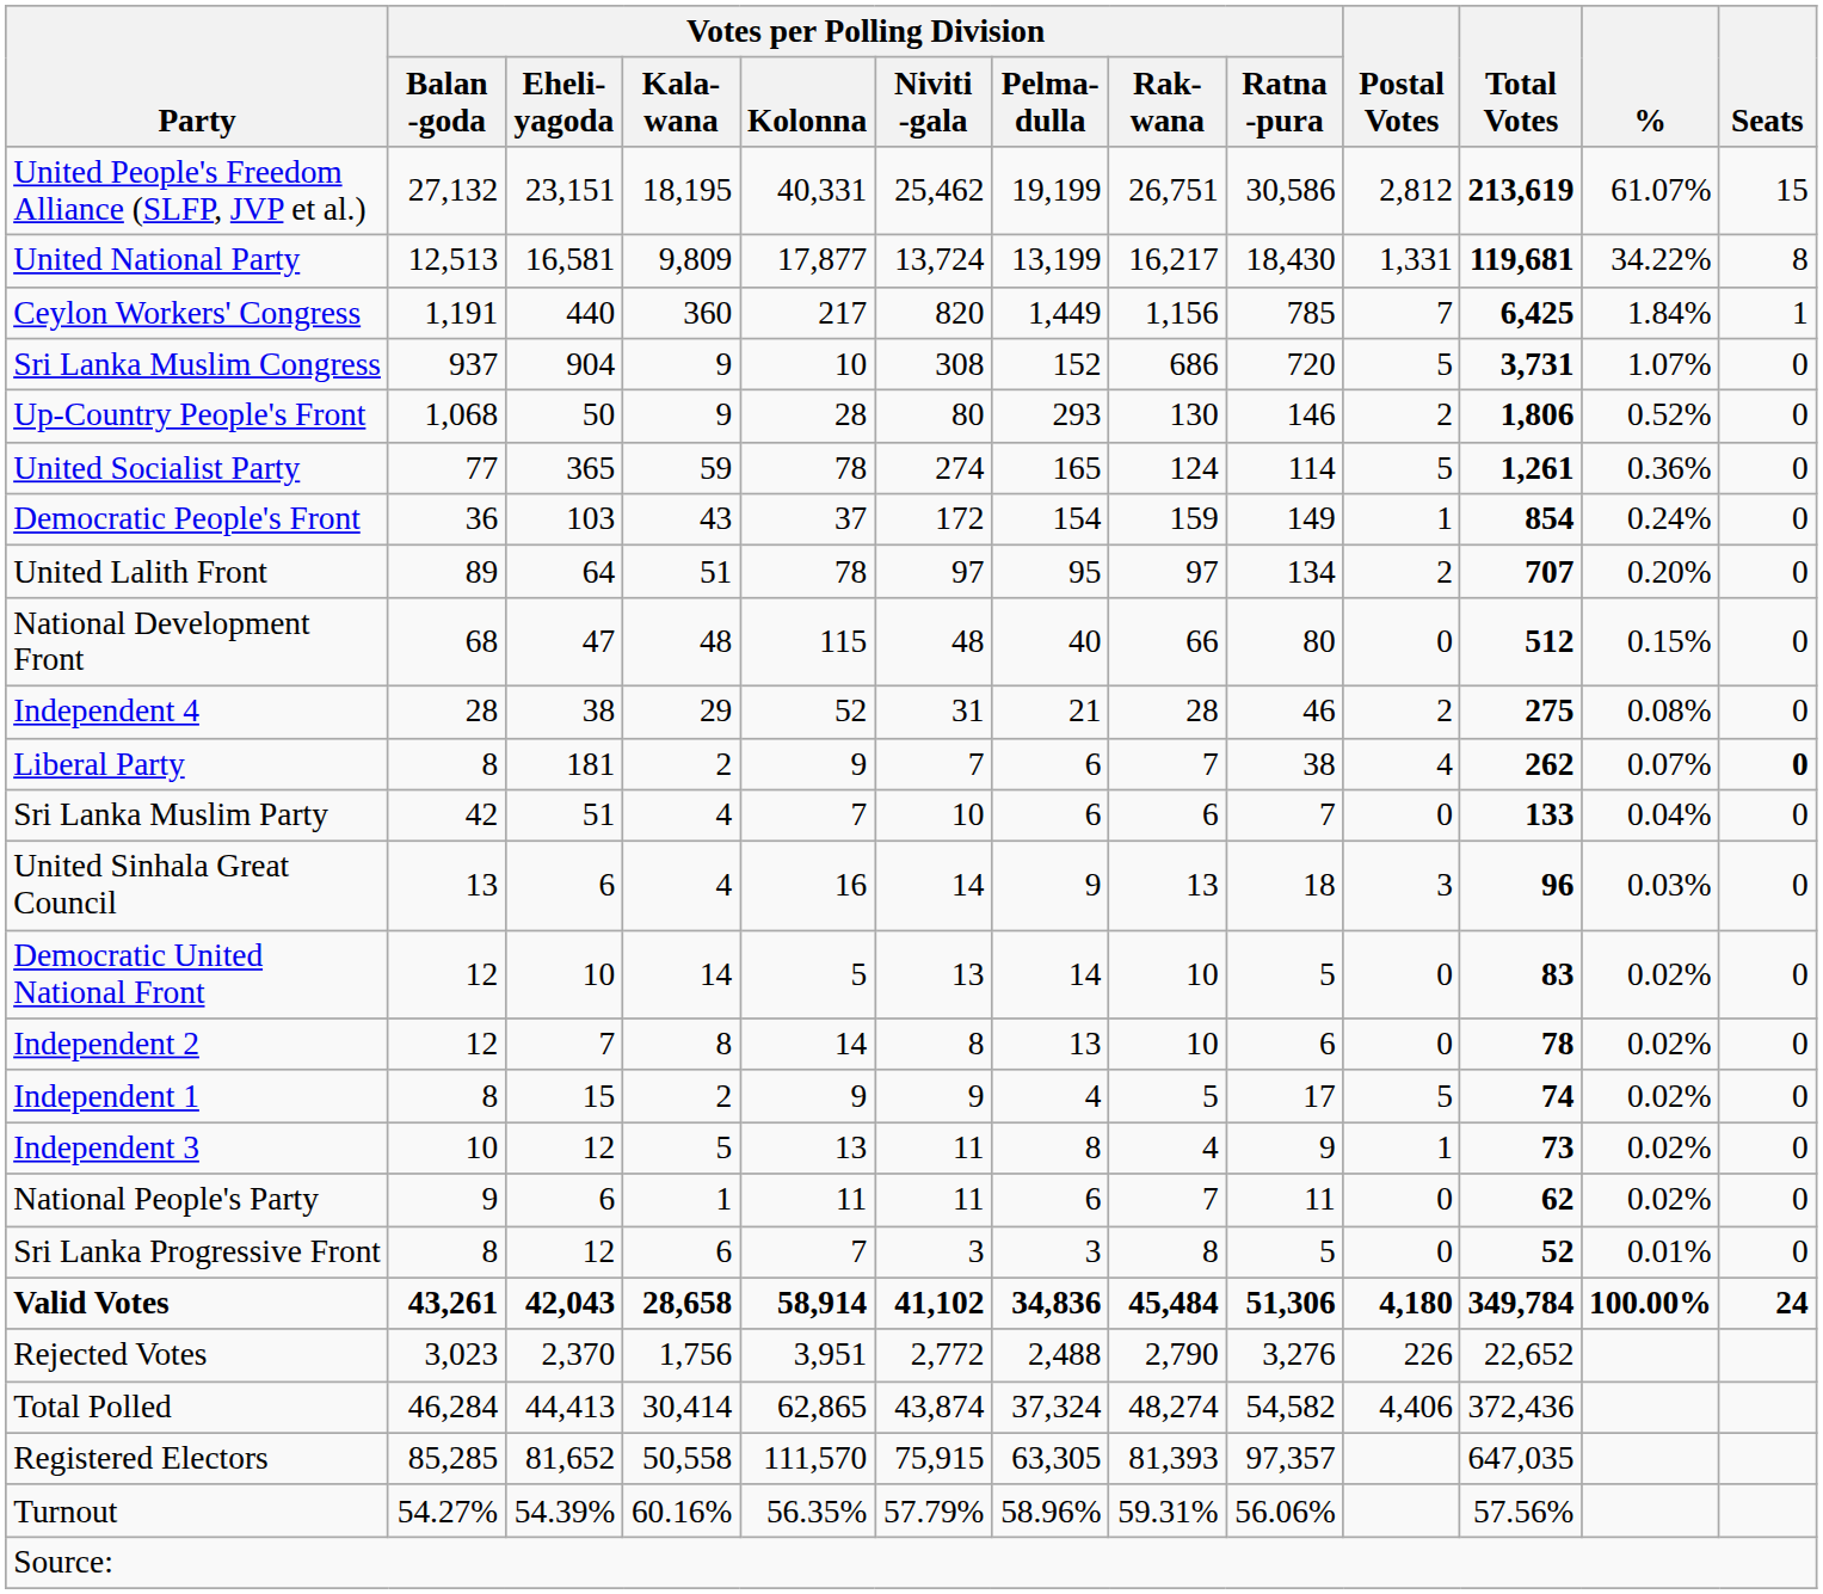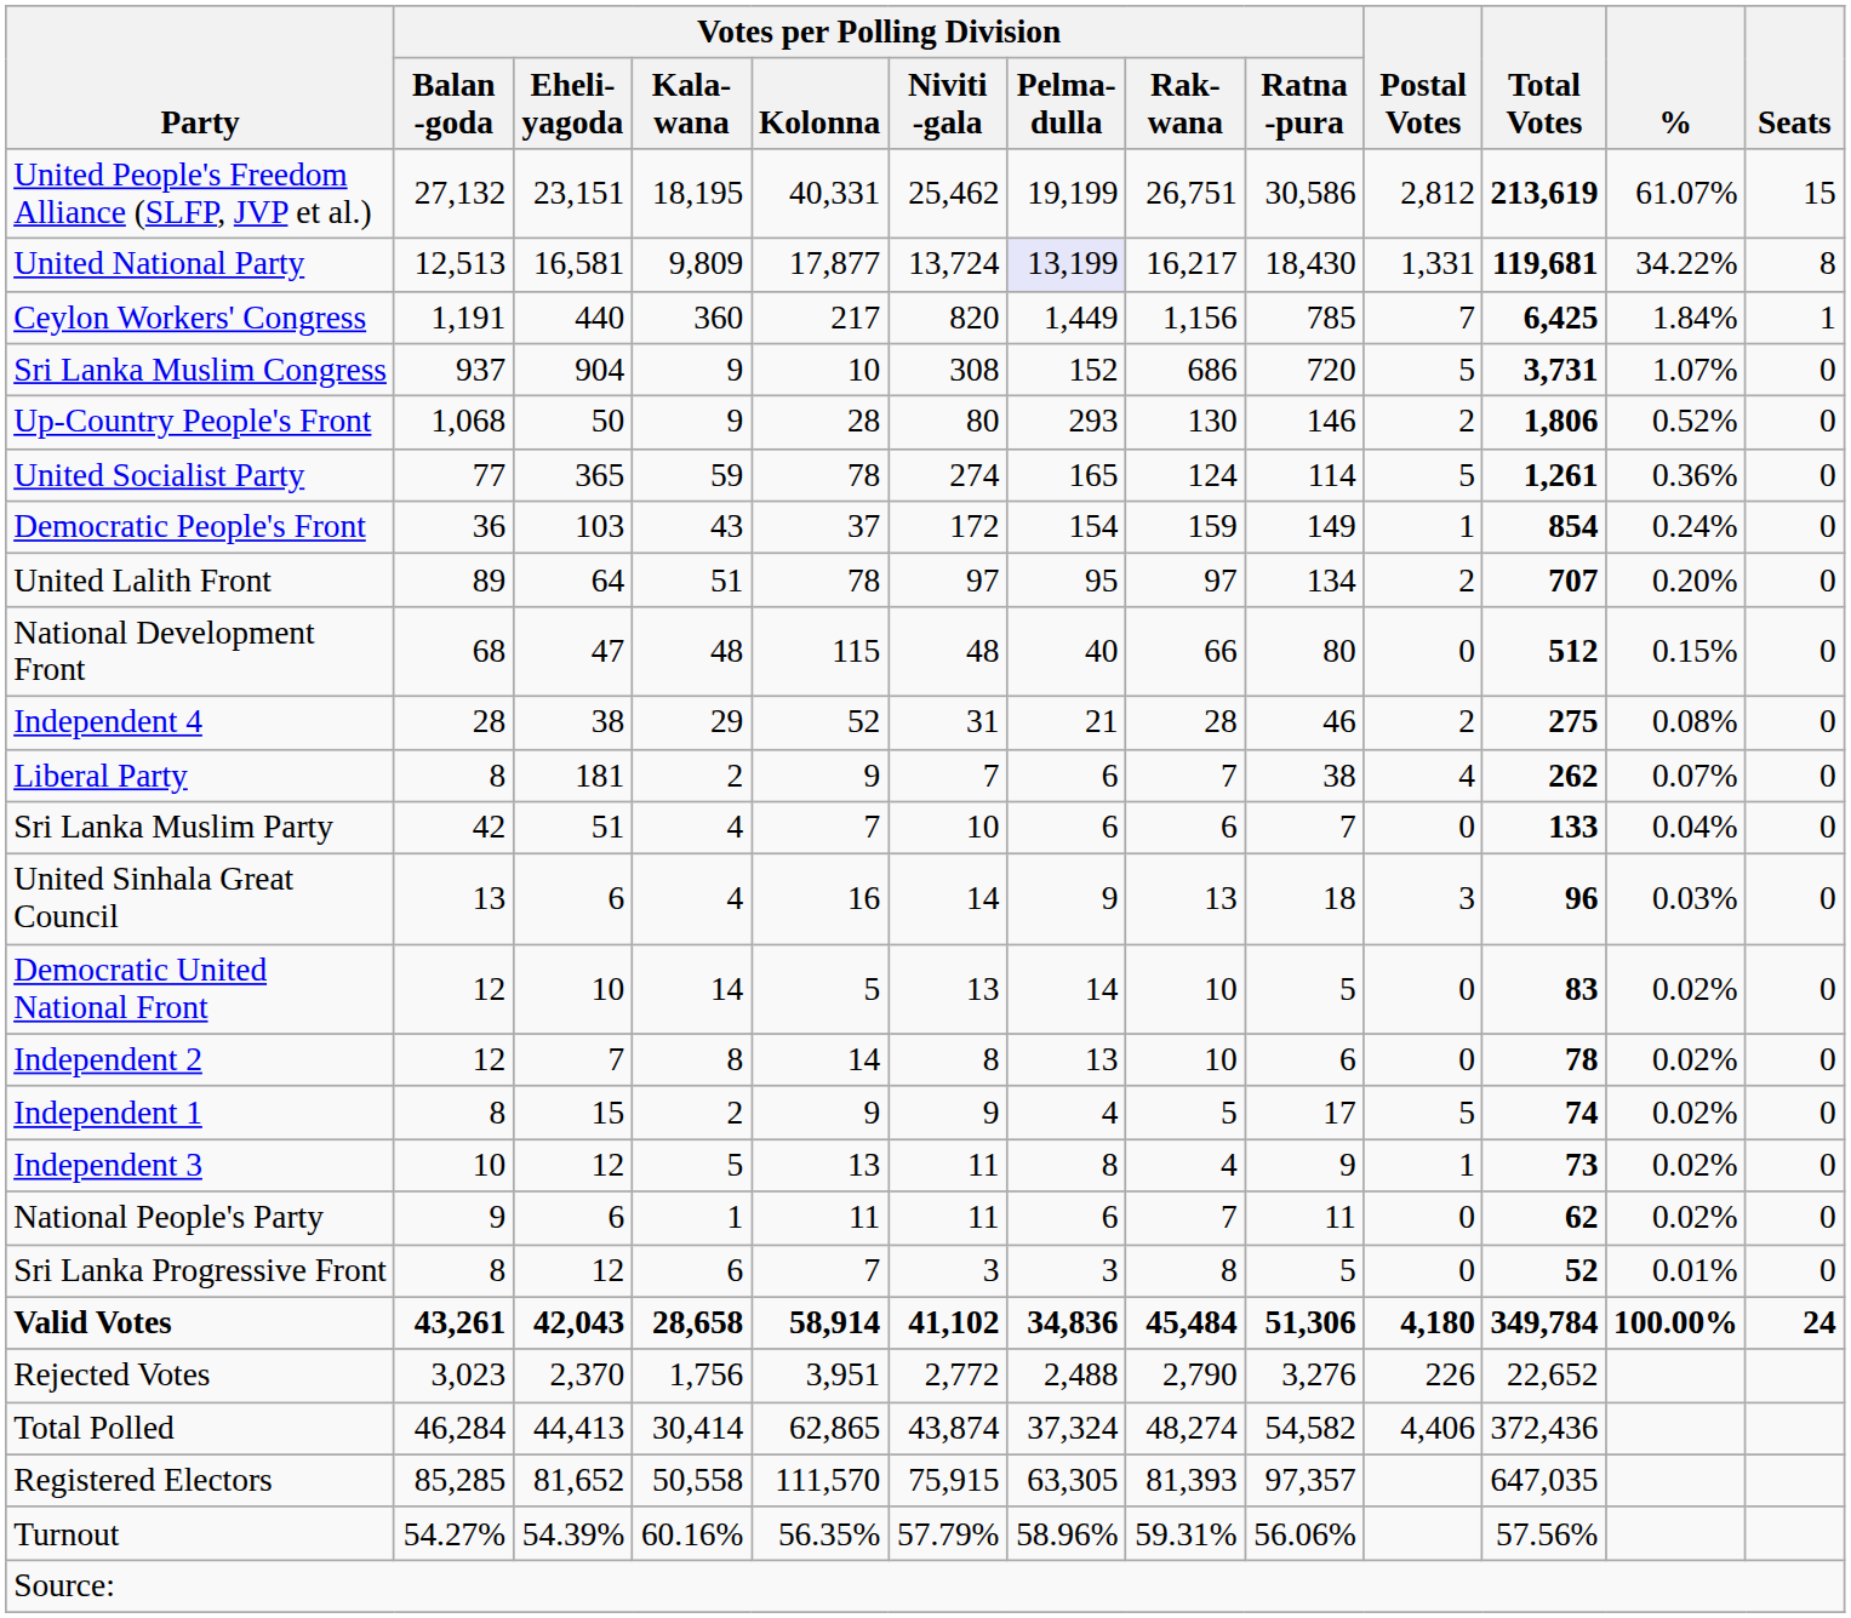United National Party | Votes per Polling Division / Pelma- dulla: no background -> lavender background
Liberal Party | Seats: bold -> normal
